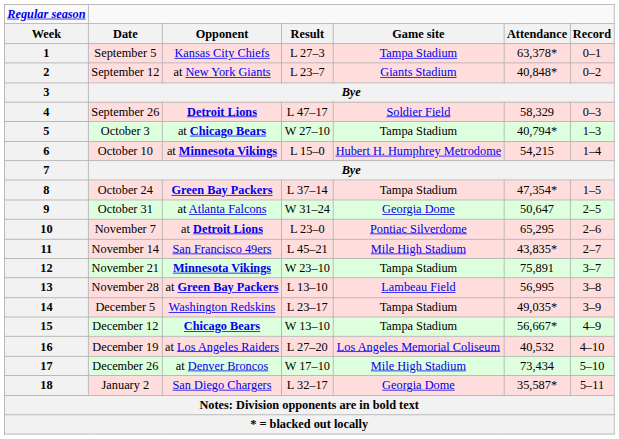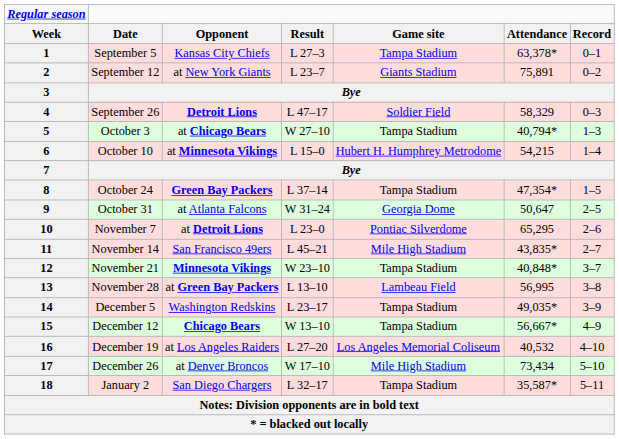2 | Attendance: 40,848* -> 75,891
12 | Attendance: 75,891 -> 40,848*
18 | Game site: Georgia Dome -> Tampa Stadium
